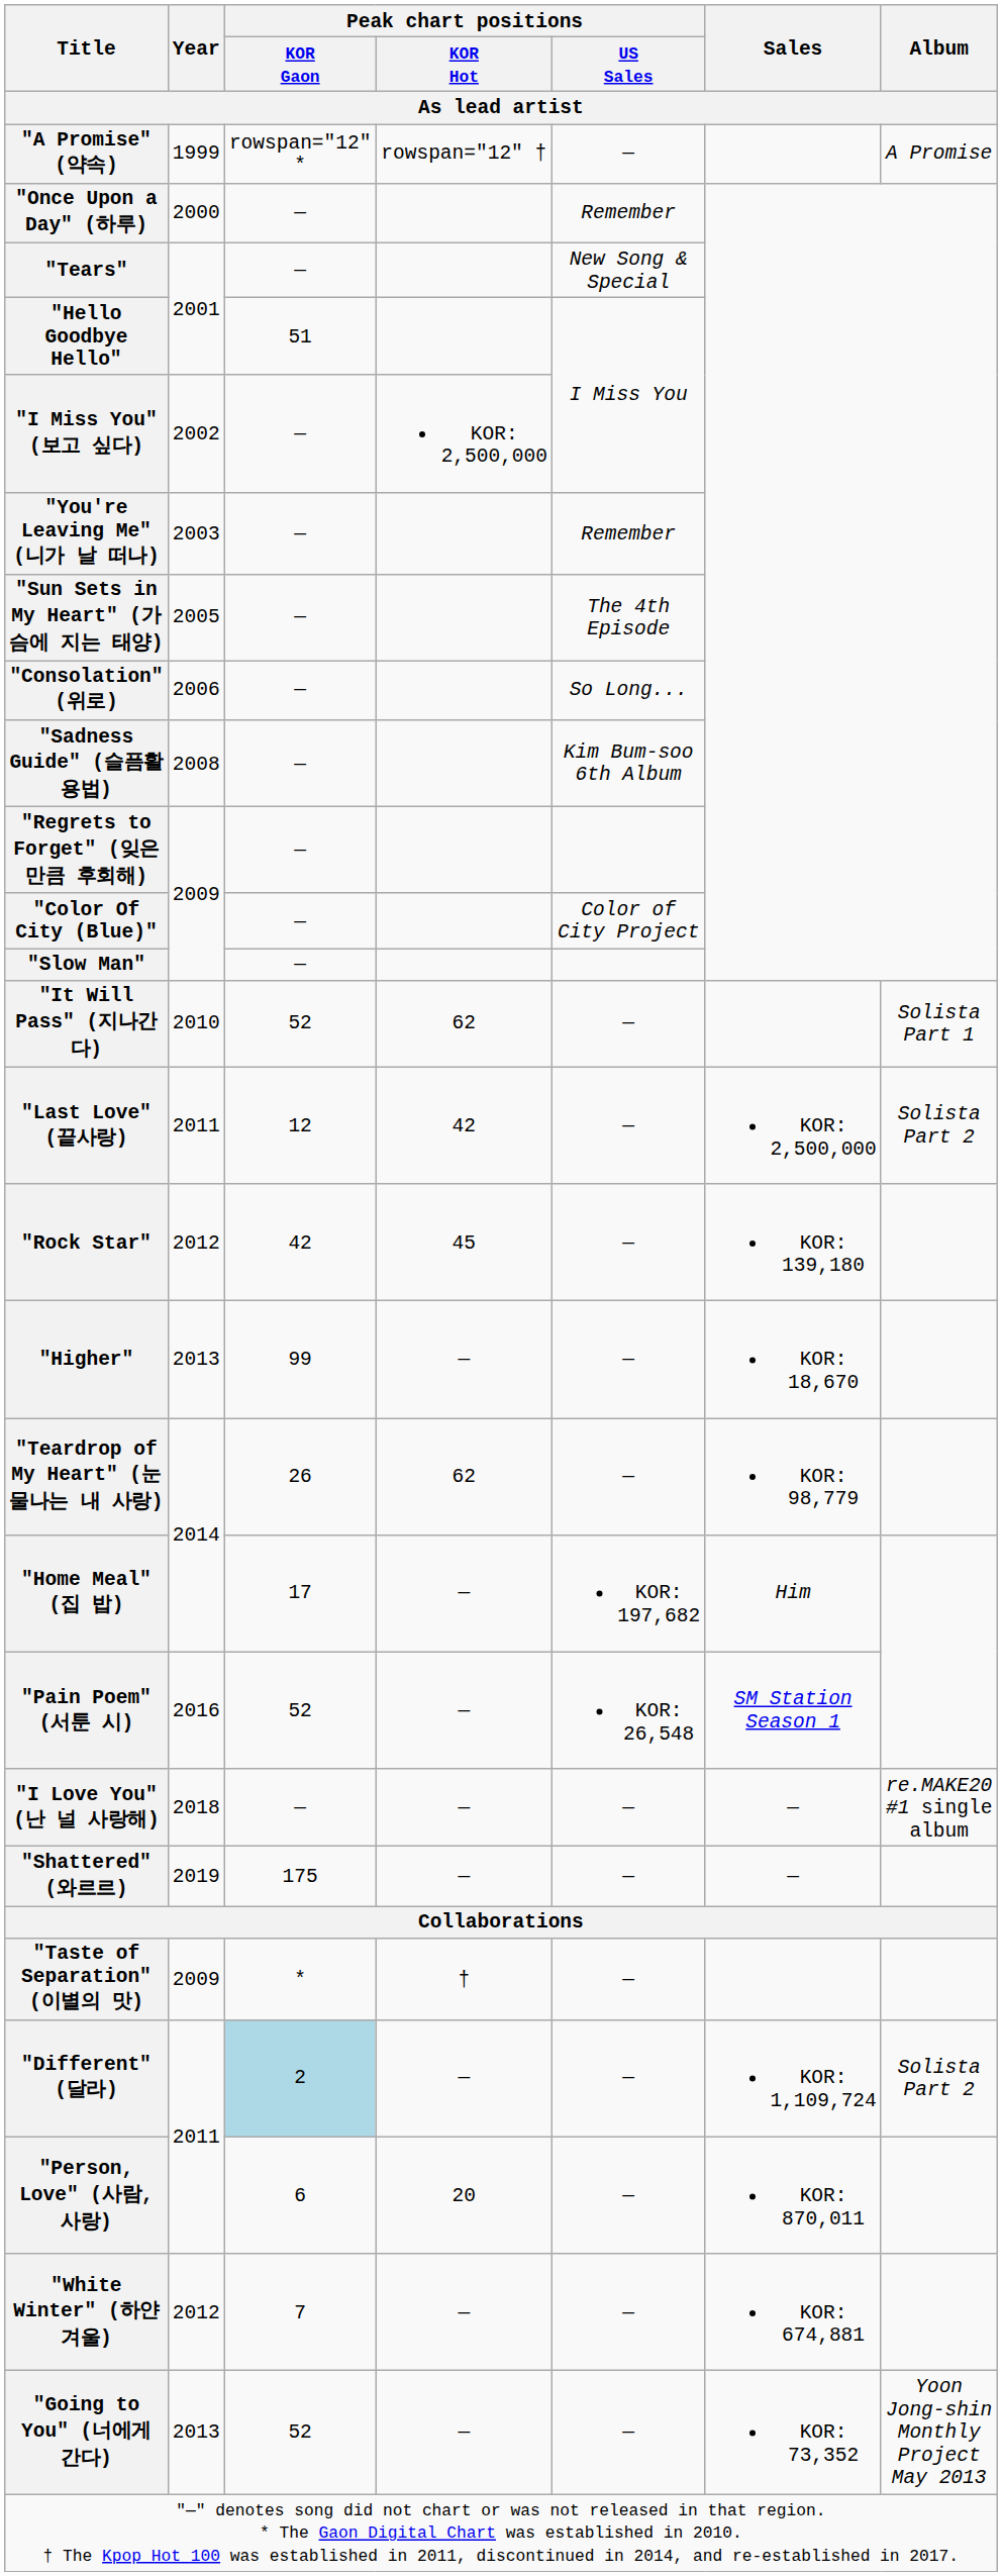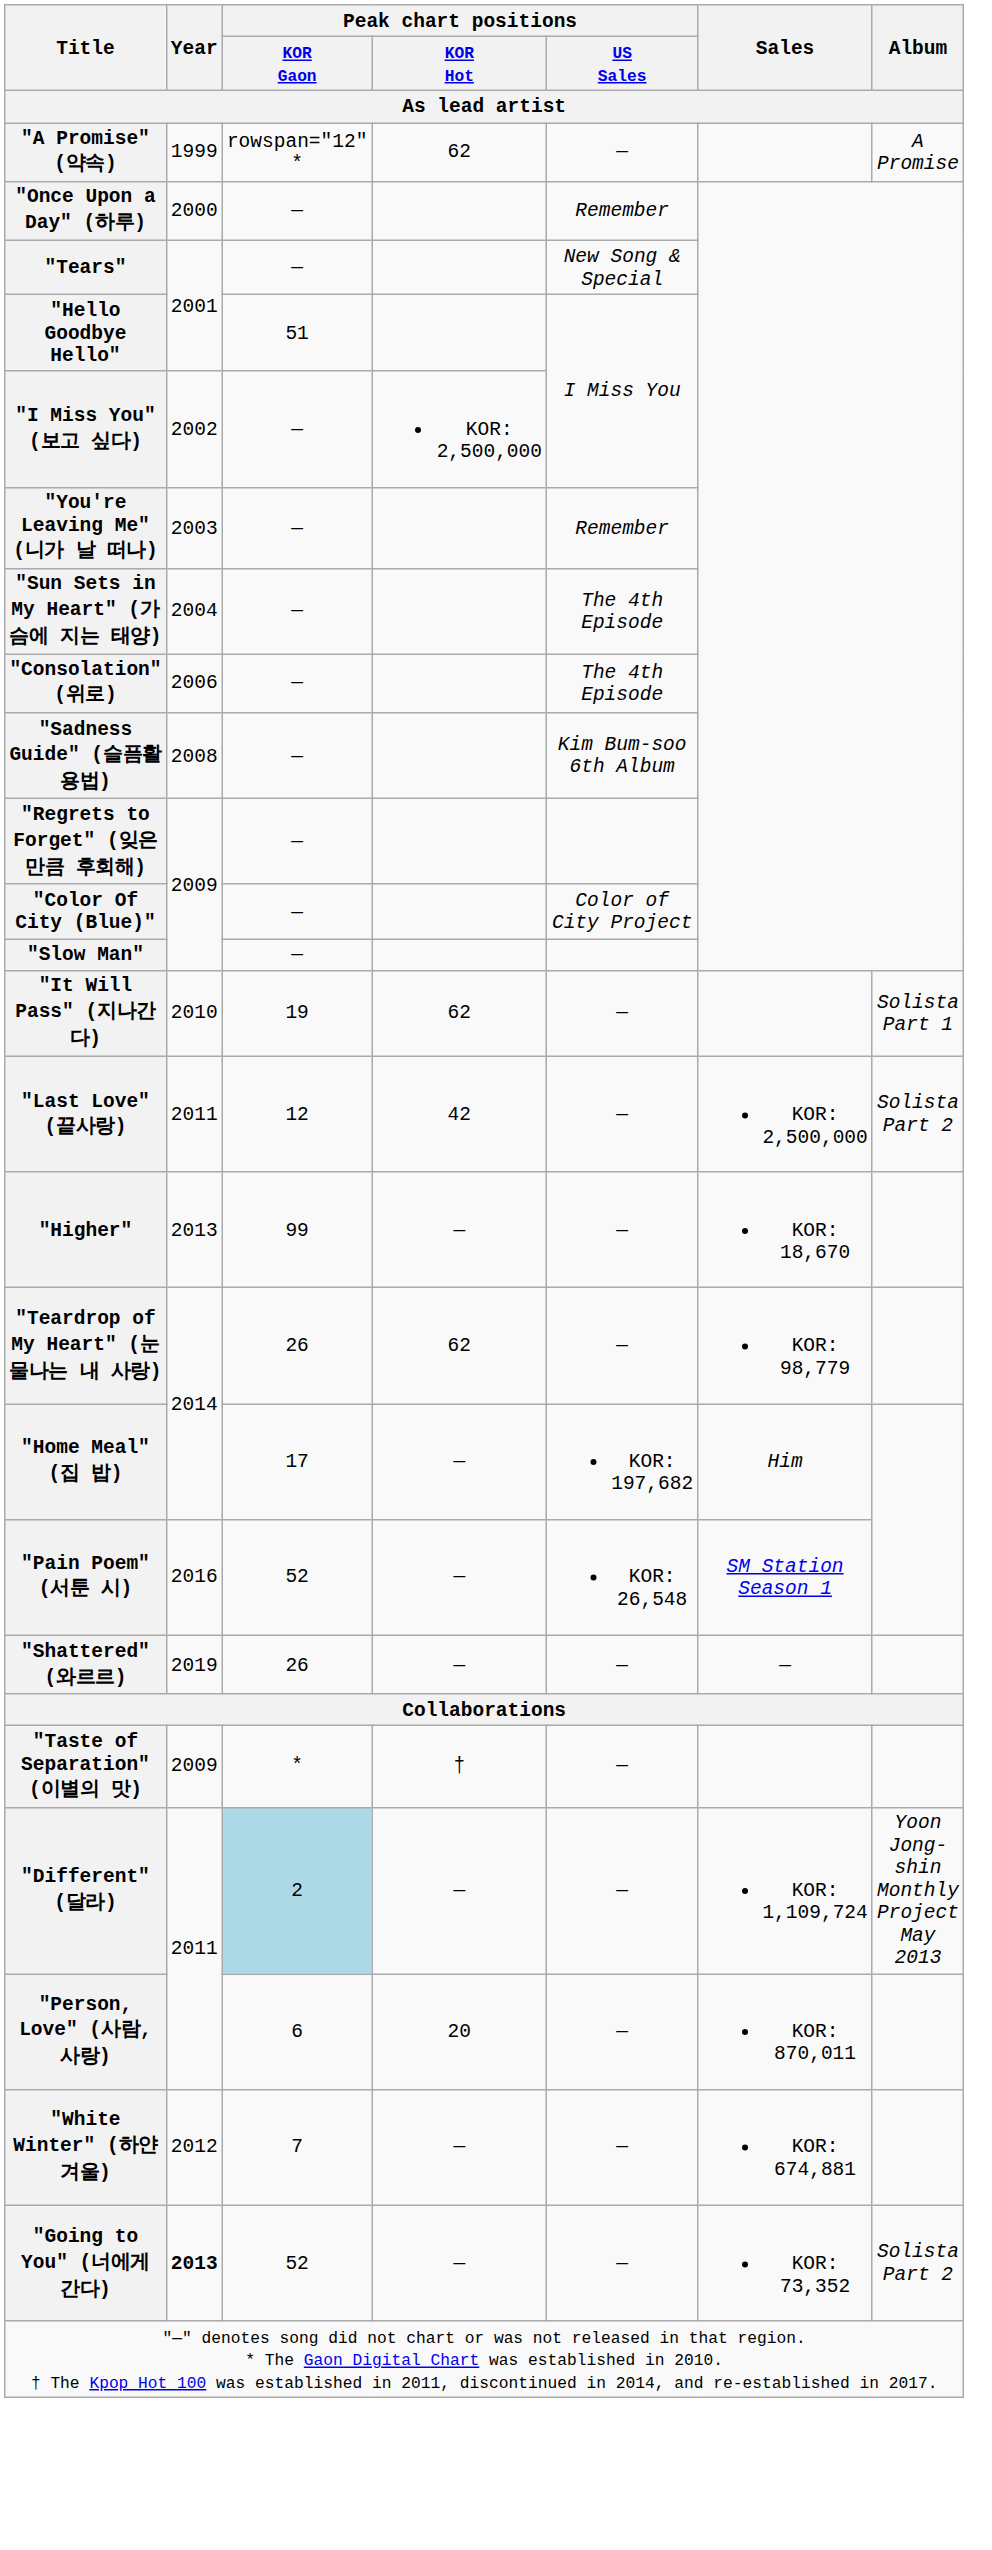"A Promise" (약속) | Peak chart positions / KOR Hot: rowspan="12" † -> 62
"Sun Sets in My Heart" (가슴에 지는 태양) | Year: 2005 -> 2004
"Consolation" (위로) | Peak chart positions / US Sales: So Long... -> The 4th Episode
"It Will Pass" (지나간다) | Peak chart positions / KOR Gaon: 52 -> 19
- row: "Rock Star" | 2012 | 42 | 45 | — | KOR: 139,180
- row: "I Love You" (난 널 사랑해) | 2018 | — | — | — | — | re.MAKE20 #1 single album
"Shattered" (와르르) | Peak chart positions / KOR Gaon: 175 -> 26
"Different" (달라) | Album: Solista Part 2 -> Yoon Jong-shin Monthly Project May 2013
"Going to You" (너에게 간다) | Year: normal -> bold
"Going to You" (너에게 간다) | Album: Yoon Jong-shin Monthly Project May 2013 -> Solista Part 2
